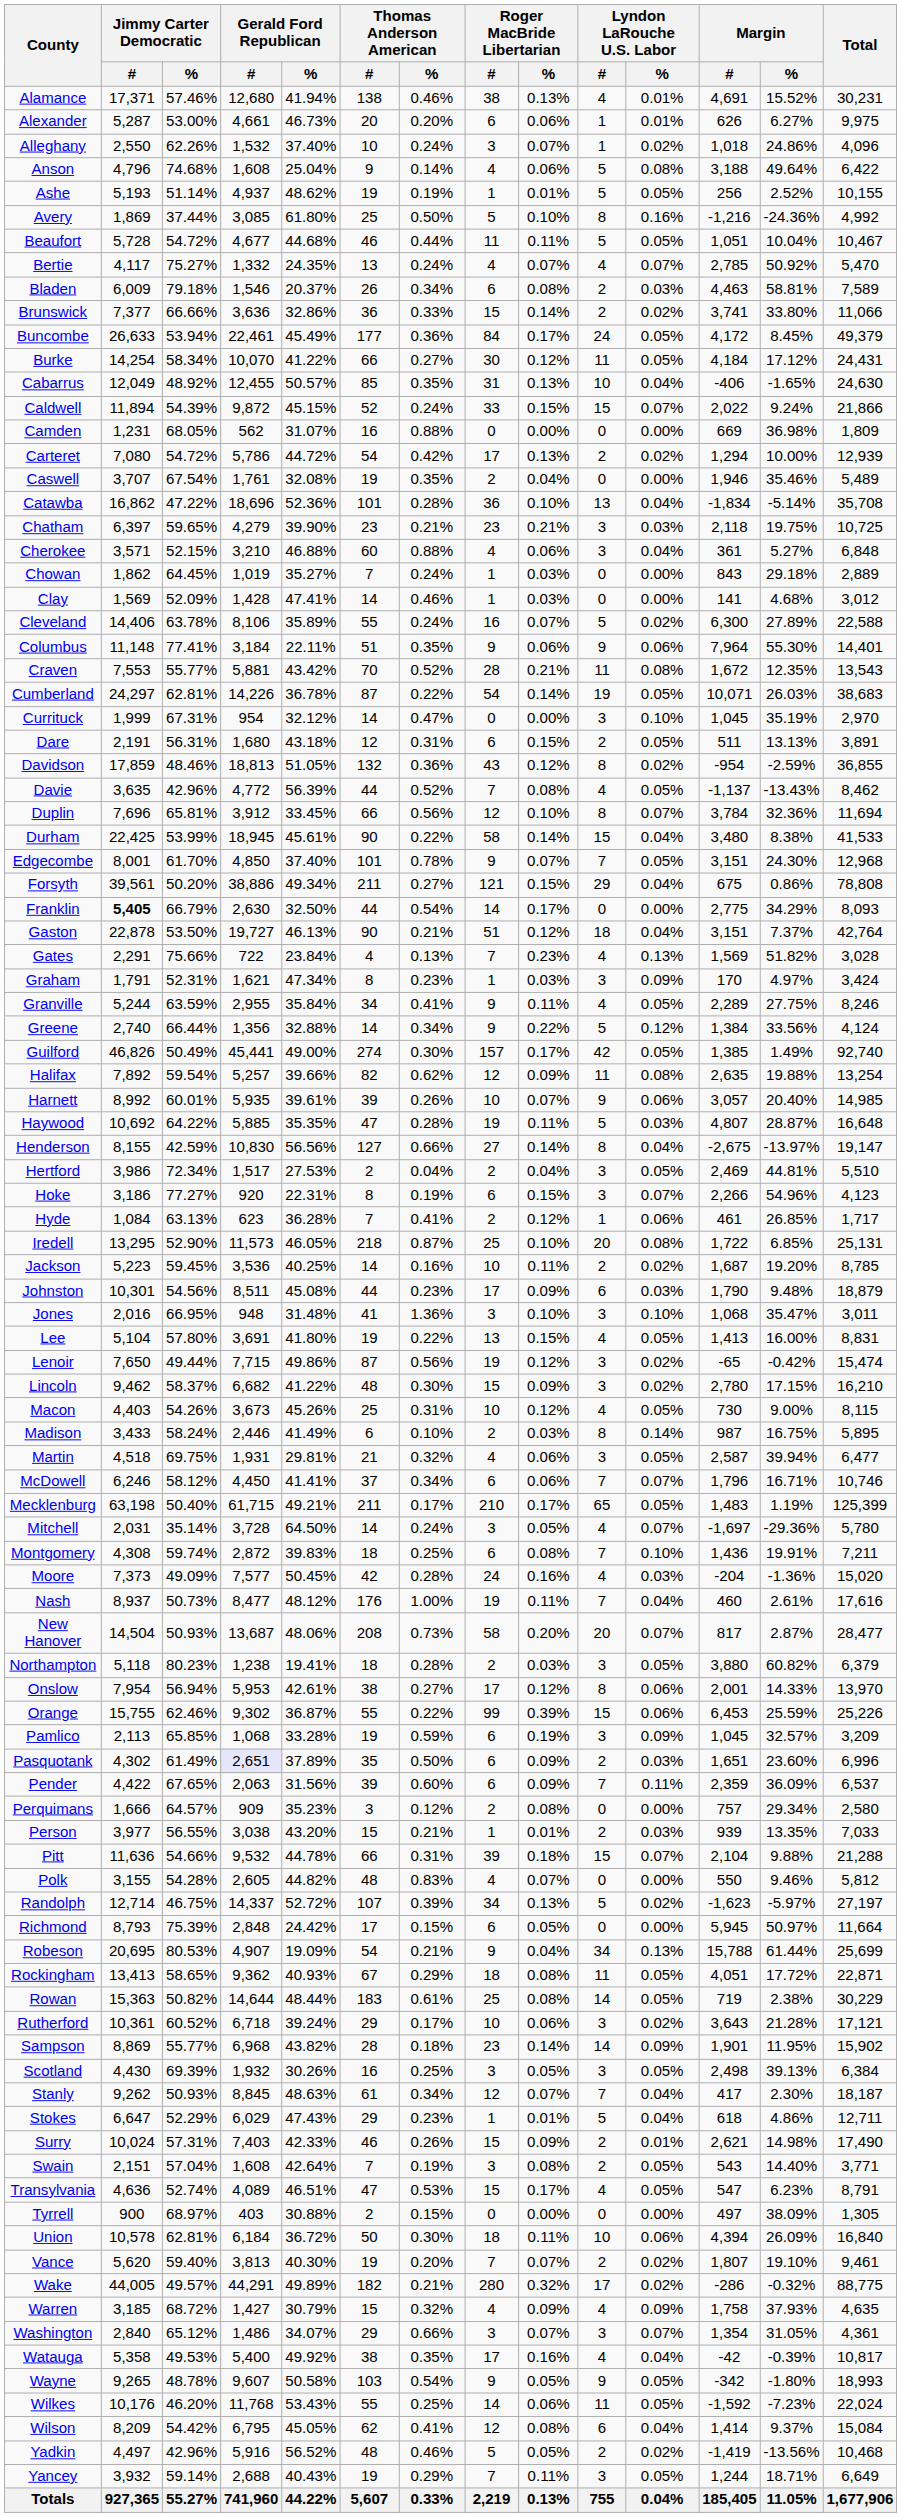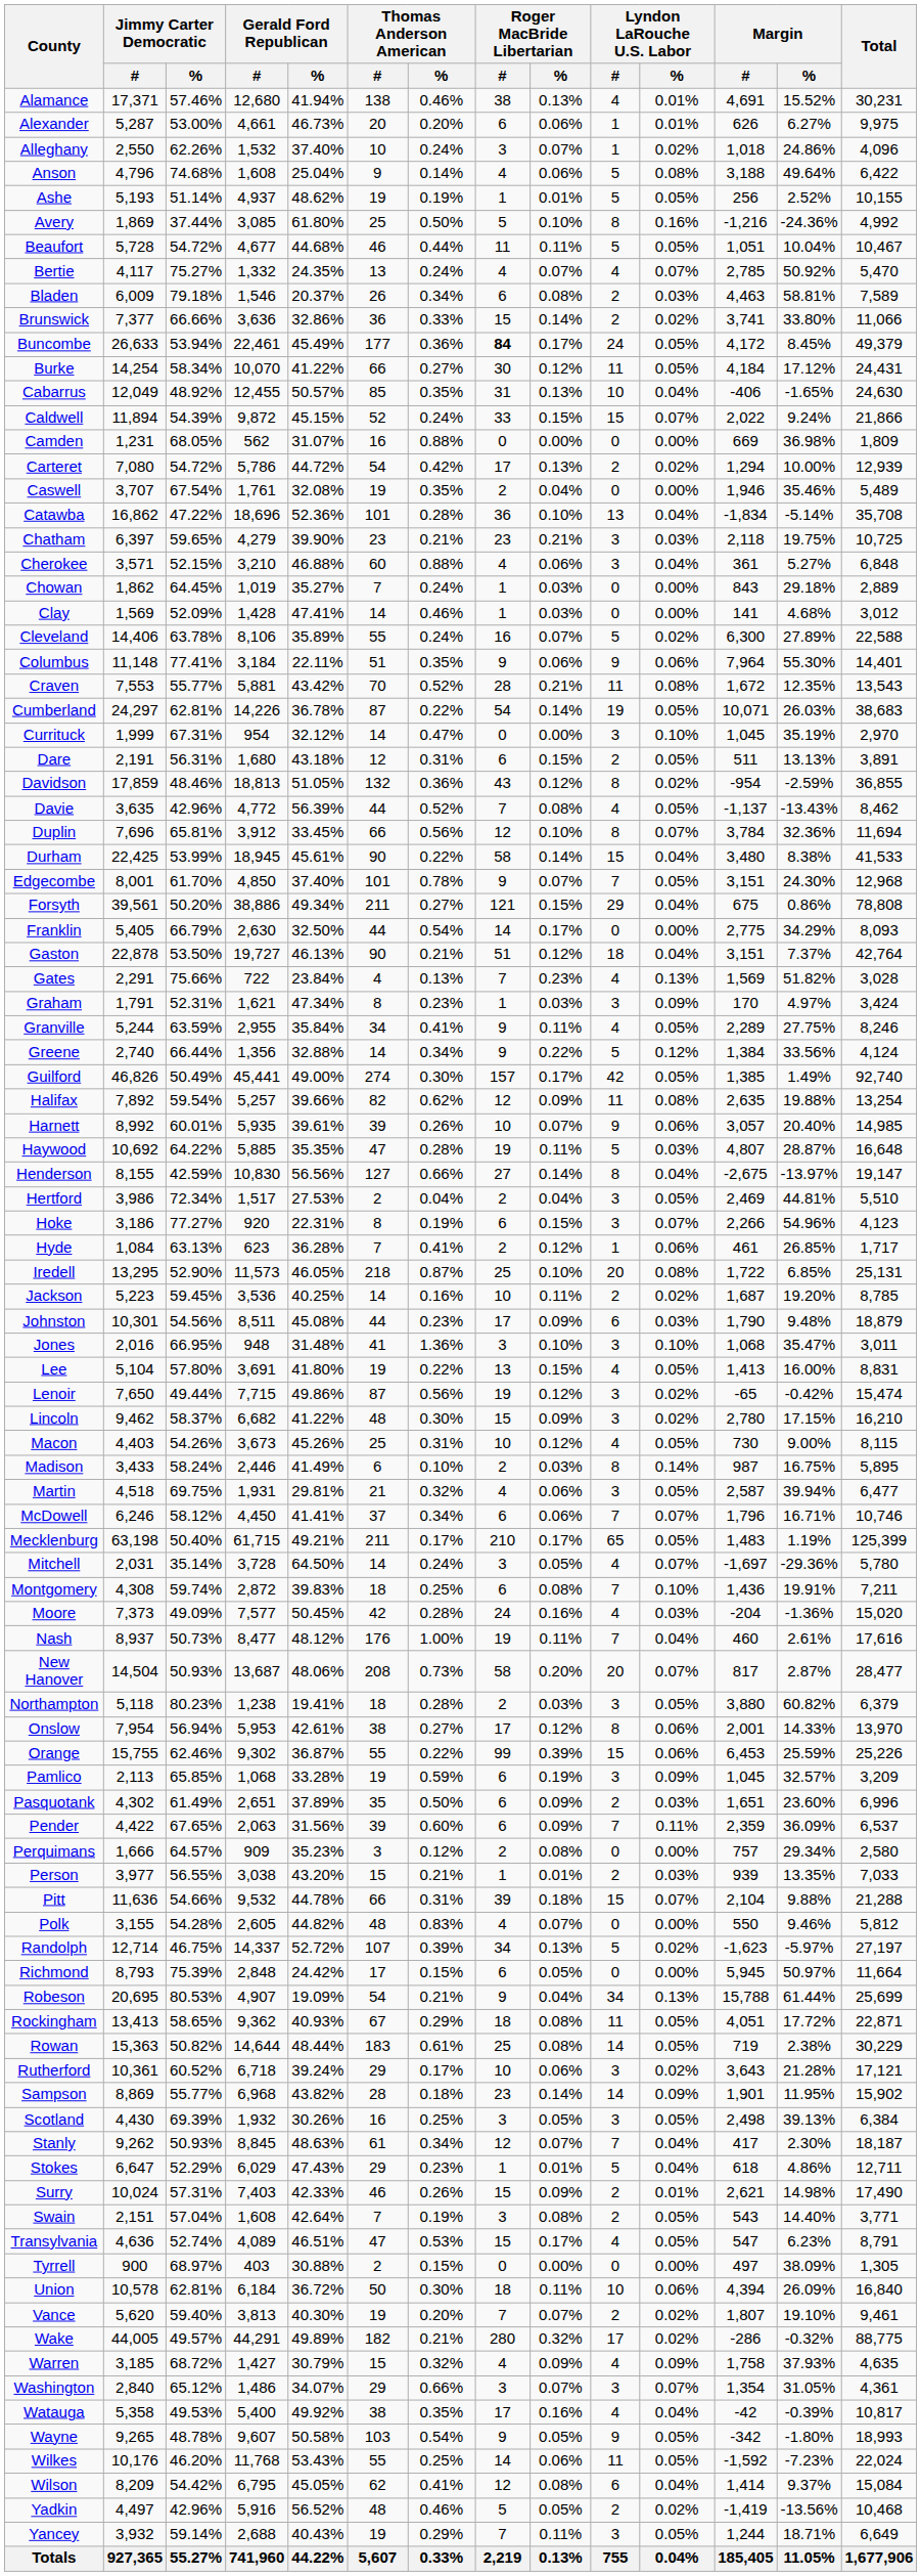Buncombe | Roger MacBride Libertarian / #: normal -> bold
Franklin | Jimmy Carter Democratic / #: bold -> normal
Pasquotank | Gerald Ford Republican / #: lavender background -> no background
